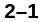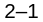row 1 | column 1: bold -> normal
